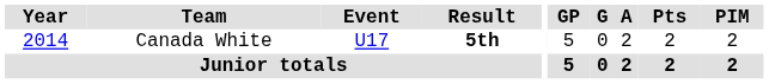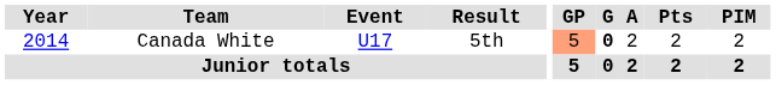Canada White | Result: bold -> normal
Canada White | GP: no background -> lightsalmon background
Canada White | G: normal -> bold
